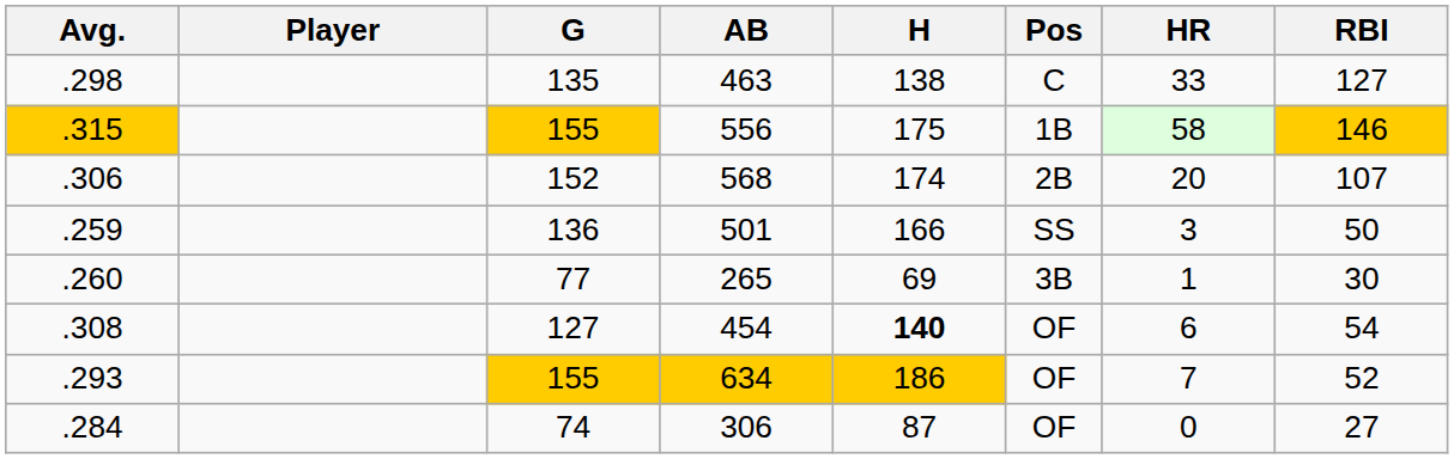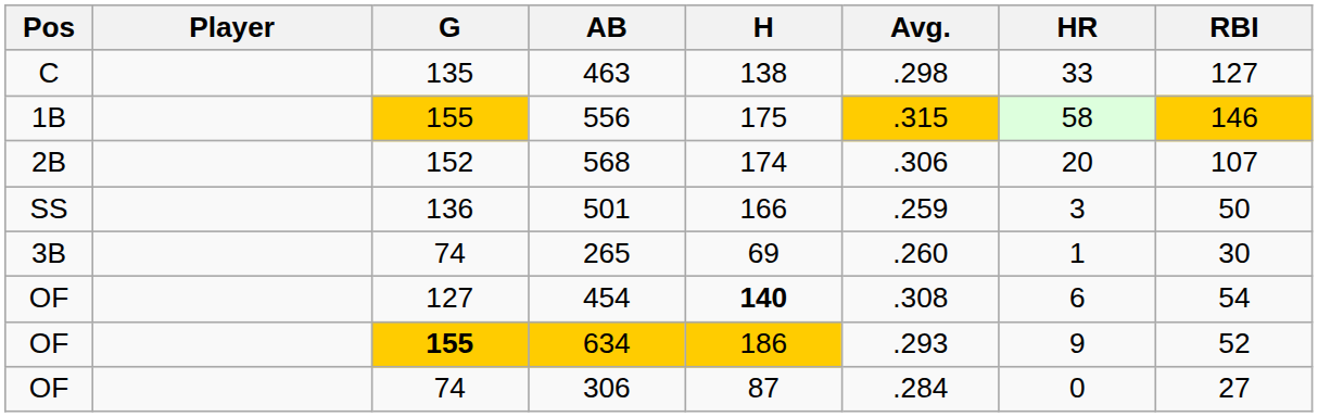columns swapped: Pos <-> Avg.
265 | G: 77 -> 74
634 | G: normal -> bold
634 | HR: 7 -> 9
